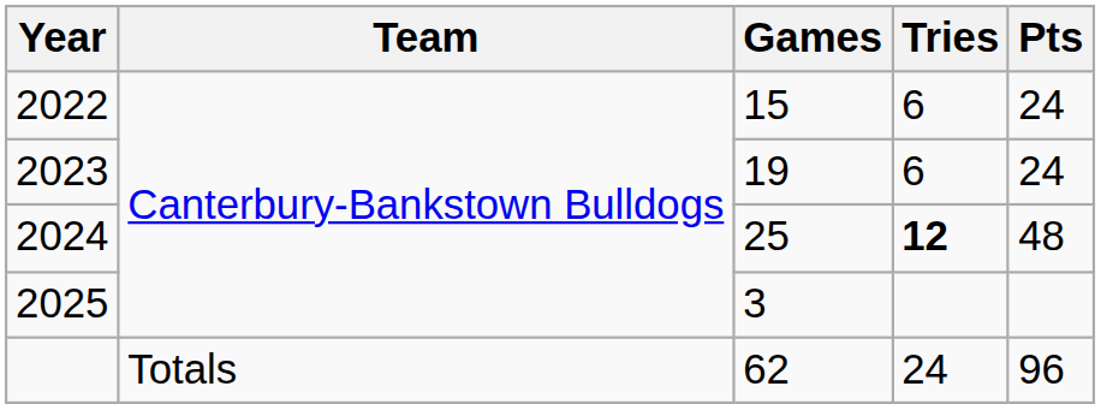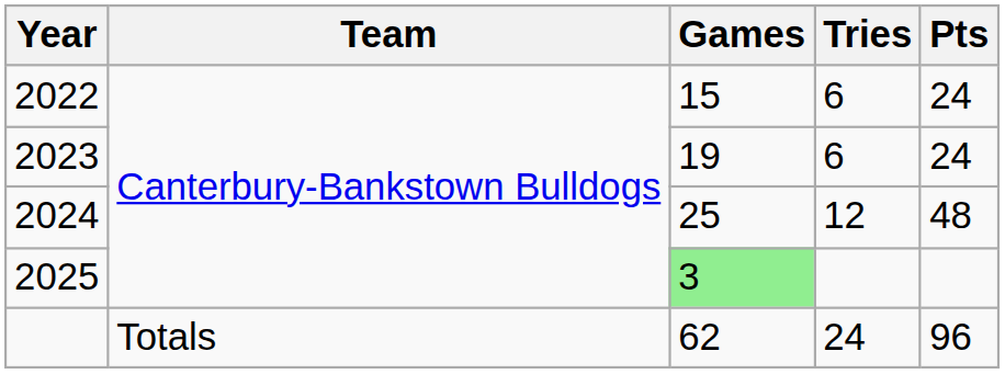2024 | Tries: bold -> normal
2025 | Games: no background -> lightgreen background
